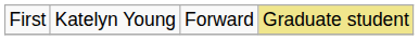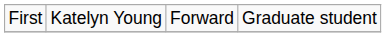First | column 4: khaki background -> no background
